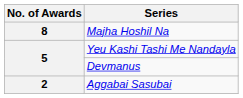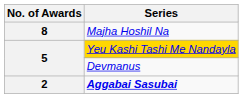Yeu Kashi Tashi Me Nandayla | Series: no background -> gold background
Aggabai Sasubai | Series: normal -> bold
